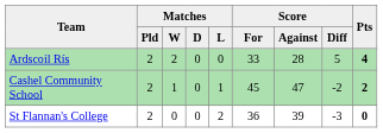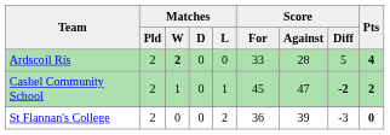Ardscoil Rís | Matches / W: normal -> bold
Cashel Community School | Score / Diff: normal -> bold
